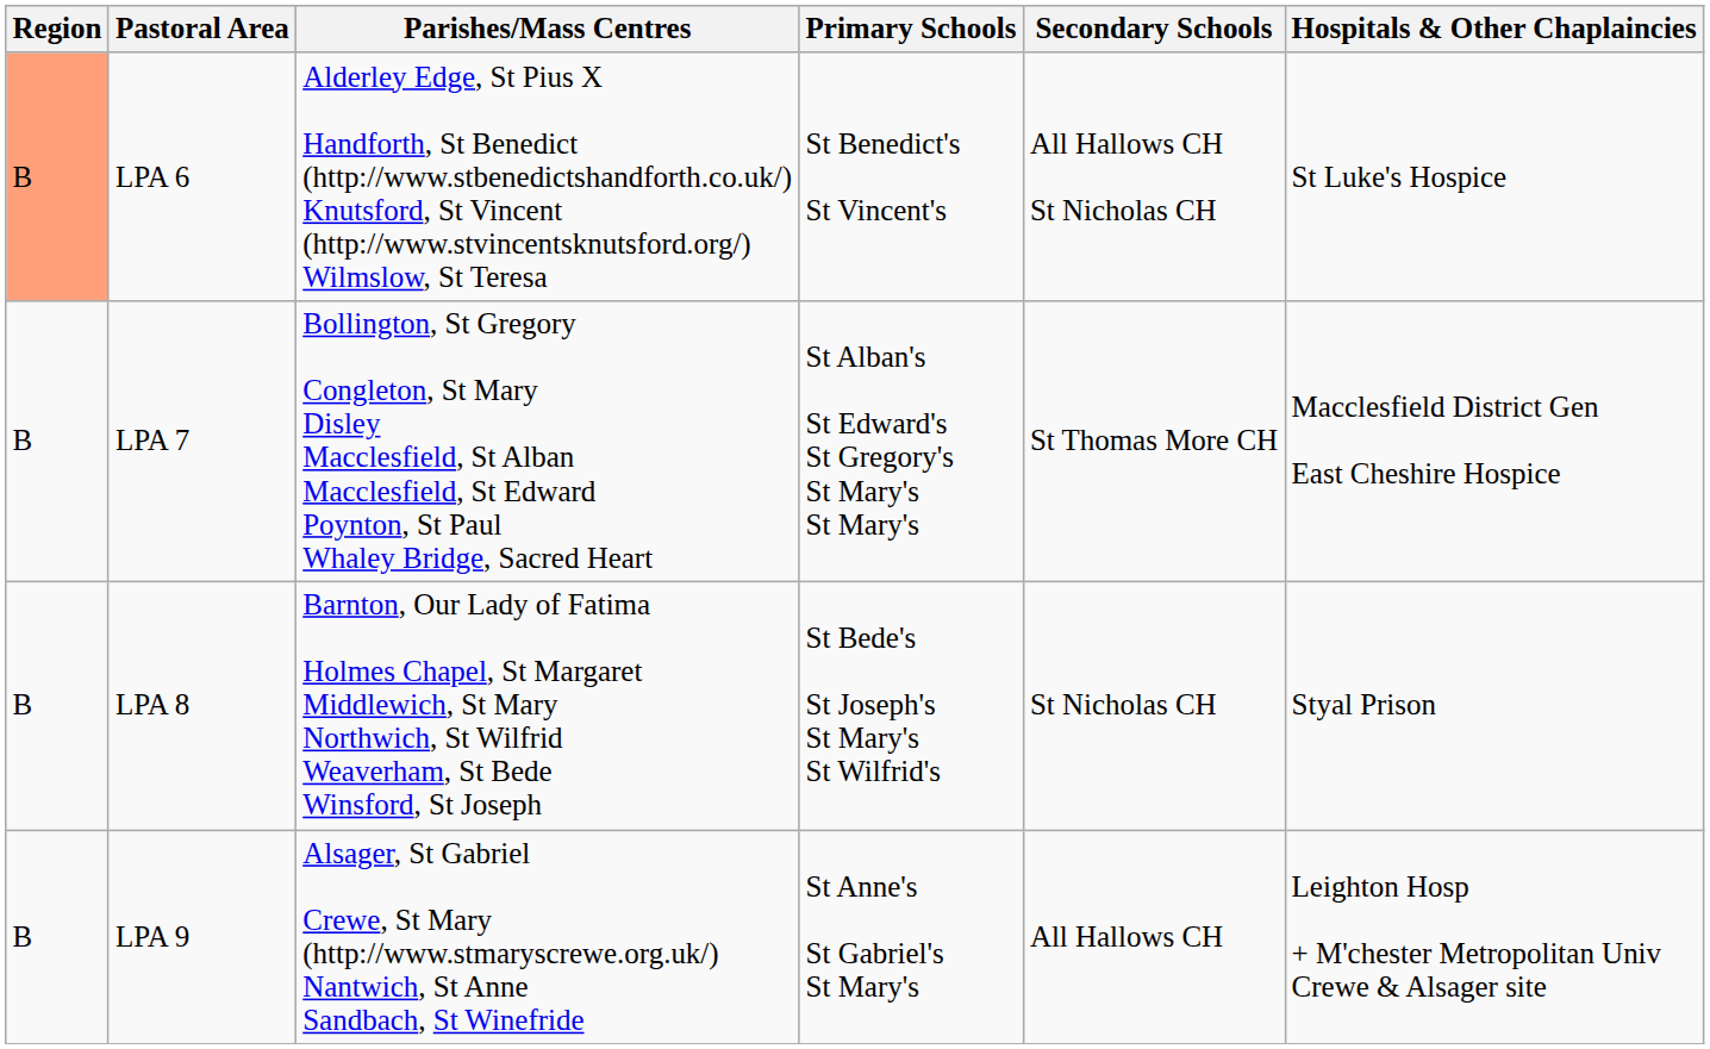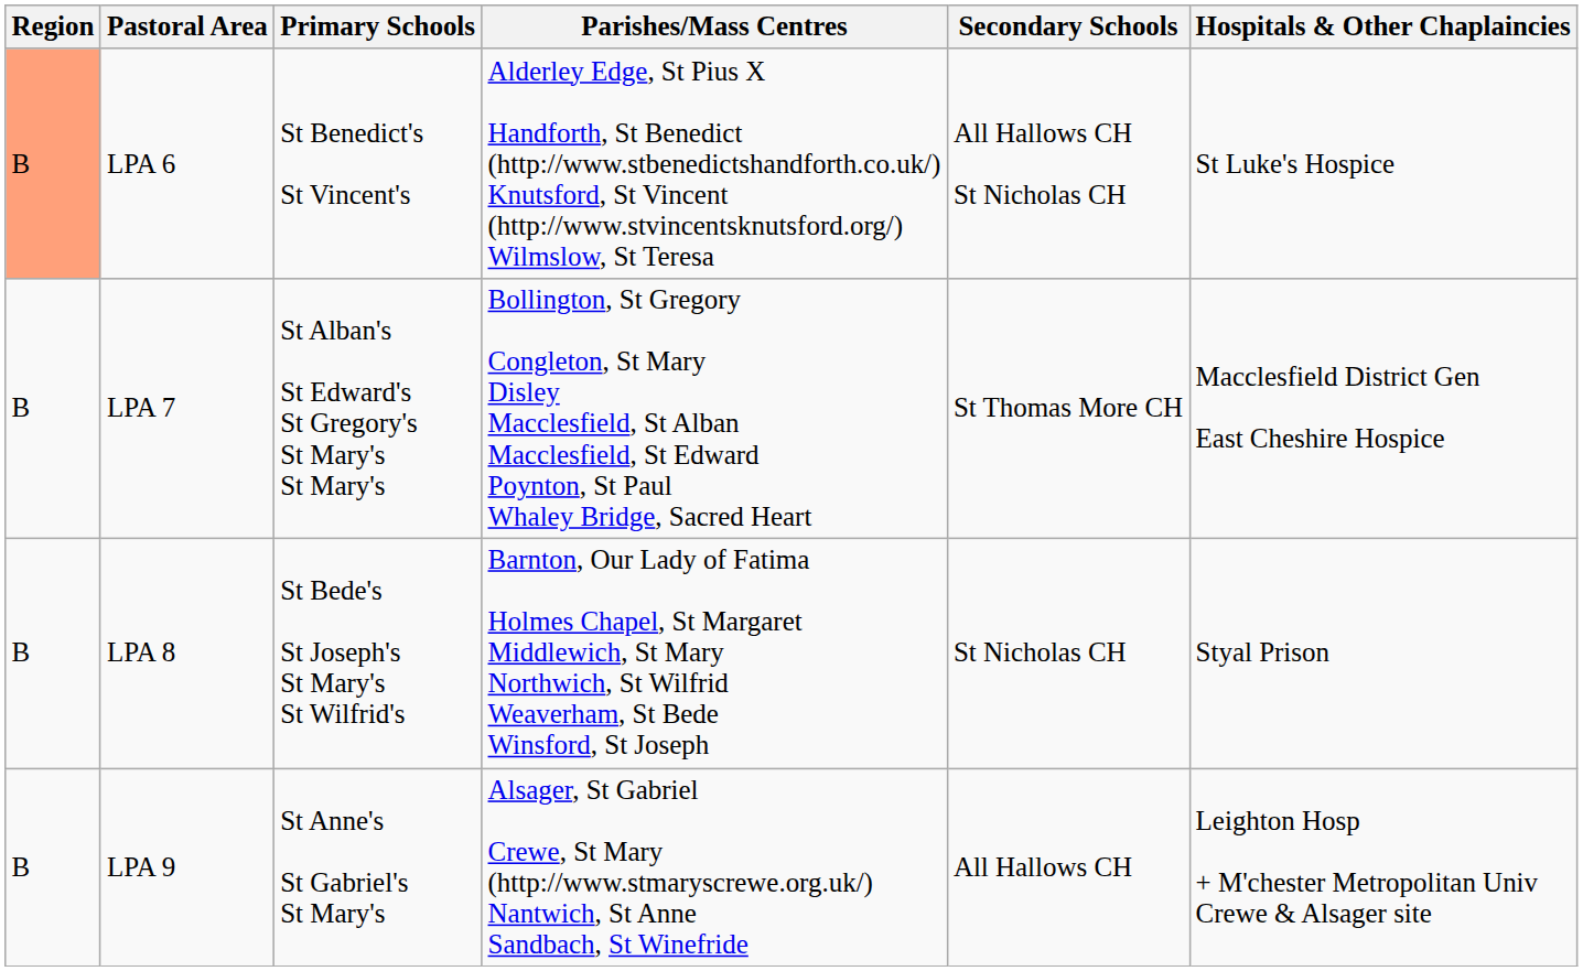columns swapped: Parishes/Mass Centres <-> Primary Schools
